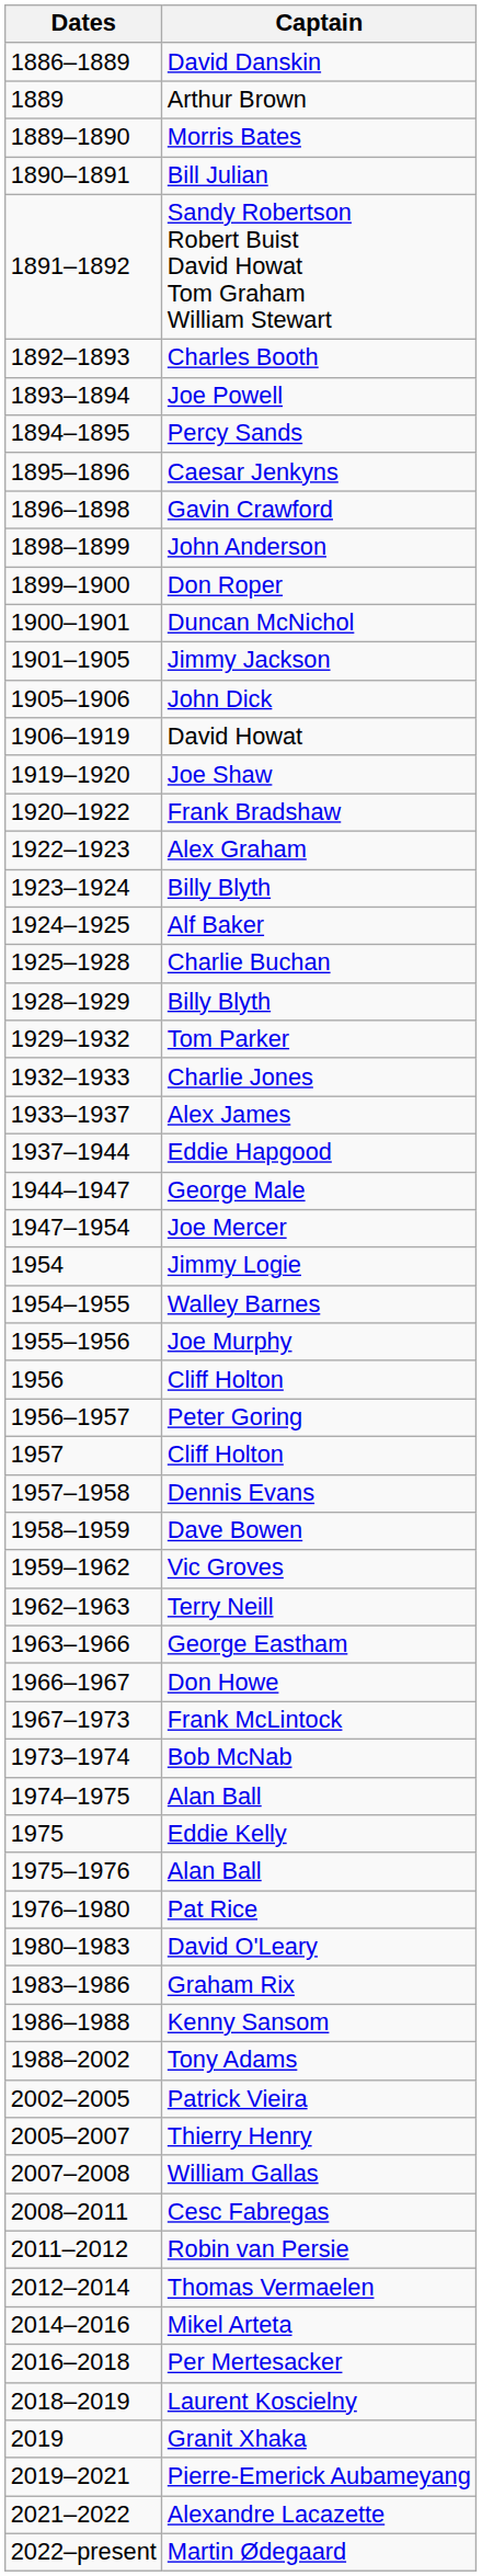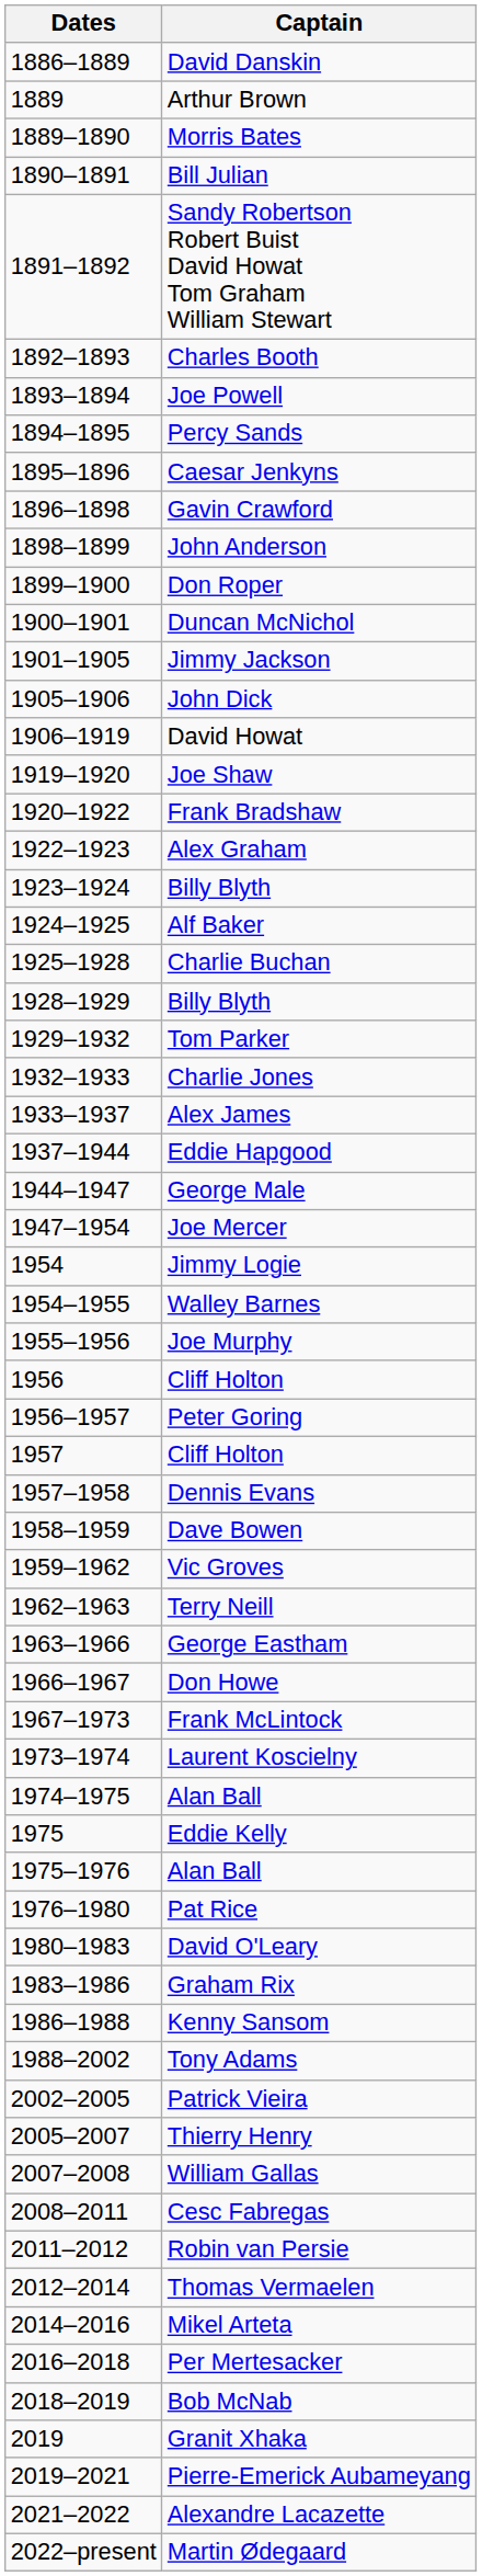row 44 | Captain: Bob McNab -> Laurent Koscielny
row 61 | Captain: Laurent Koscielny -> Bob McNab
